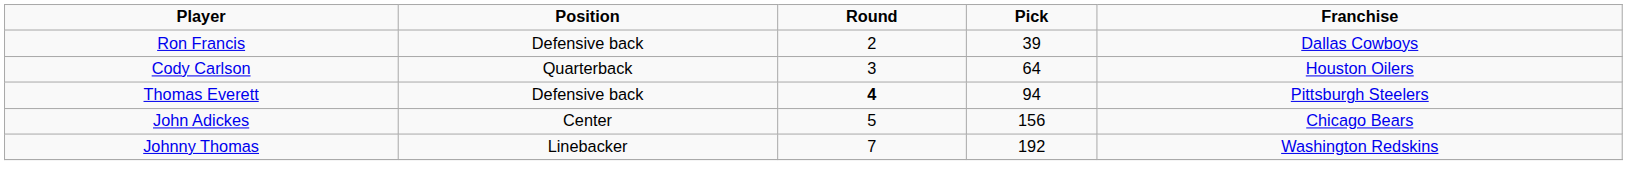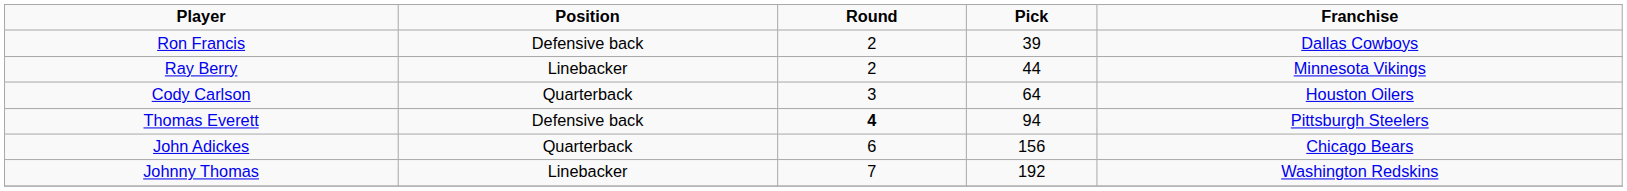+ row: Ray Berry | Linebacker | 2 | 44 | Minnesota Vikings
John Adickes | Position: Center -> Quarterback
John Adickes | Round: 5 -> 6
